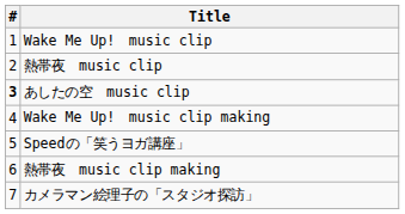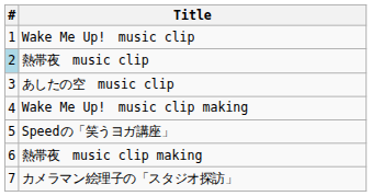熱帯夜 music clip | #: no background -> lightblue background
あしたの空 music clip | #: bold -> normal
